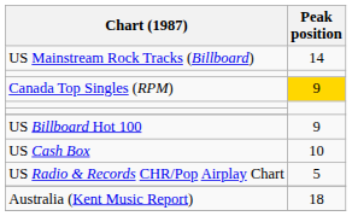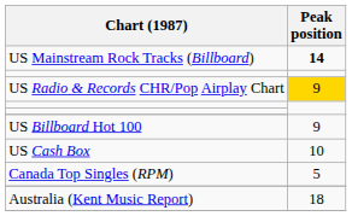row 2 | Peak position: normal -> bold
row 4 | Chart (1987): Canada Top Singles (RPM) -> US Radio & Records CHR/Pop Airplay Chart
row 9 | Chart (1987): US Radio & Records CHR/Pop Airplay Chart -> Canada Top Singles (RPM)
